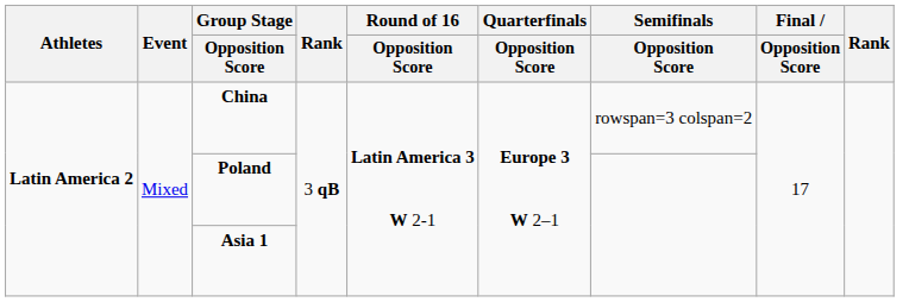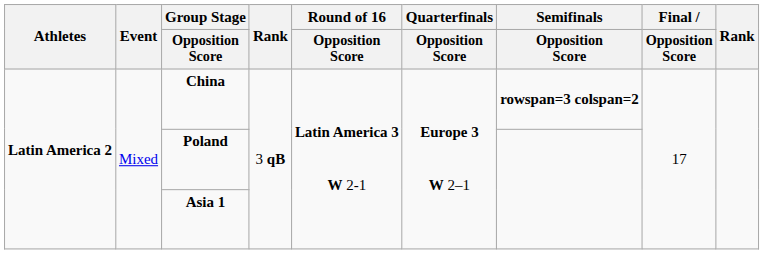China | Semifinals / Opposition Score: normal -> bold
